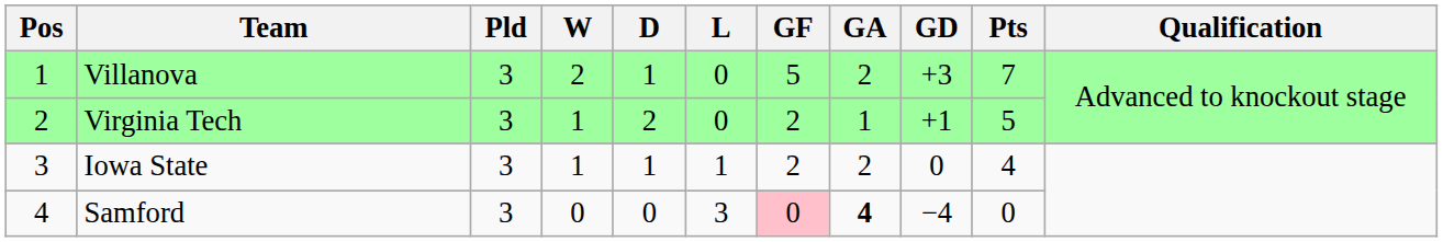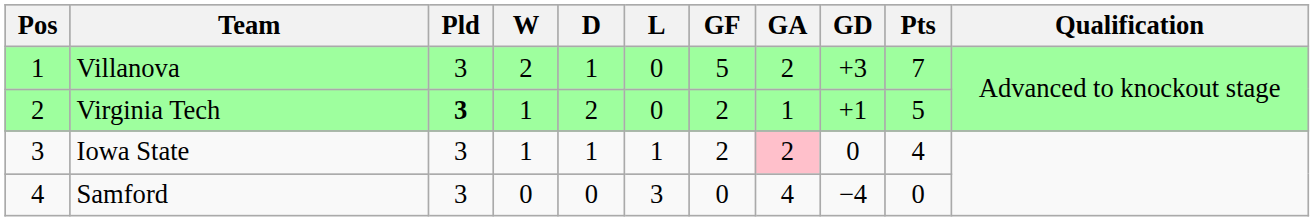Virginia Tech | Pld: normal -> bold
Iowa State | GA: no background -> pink background
Samford | GF: pink background -> no background
Samford | GA: bold -> normal
